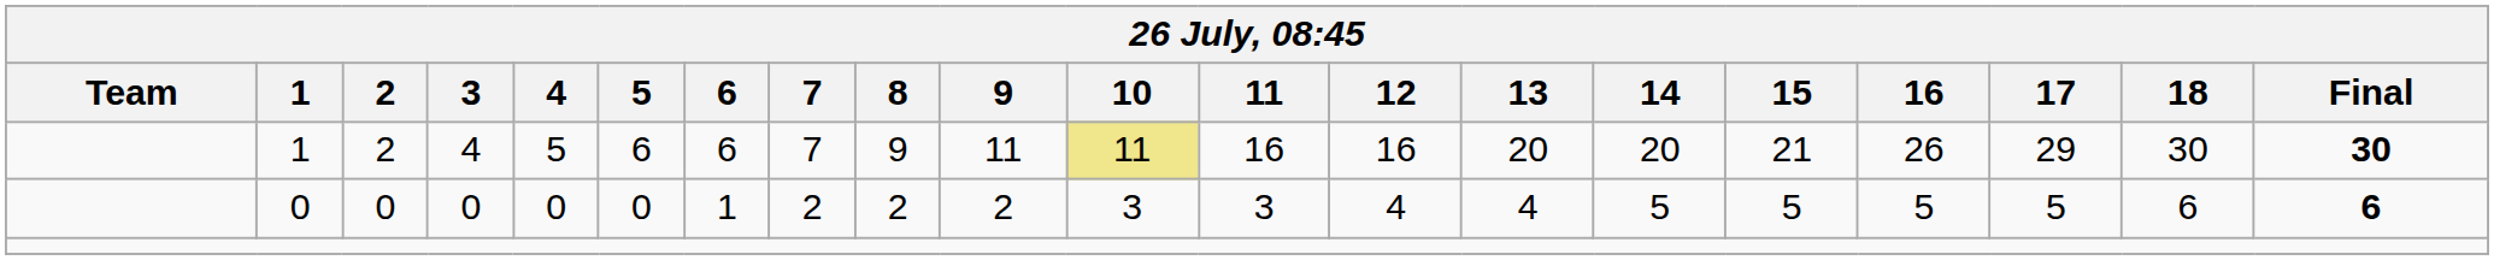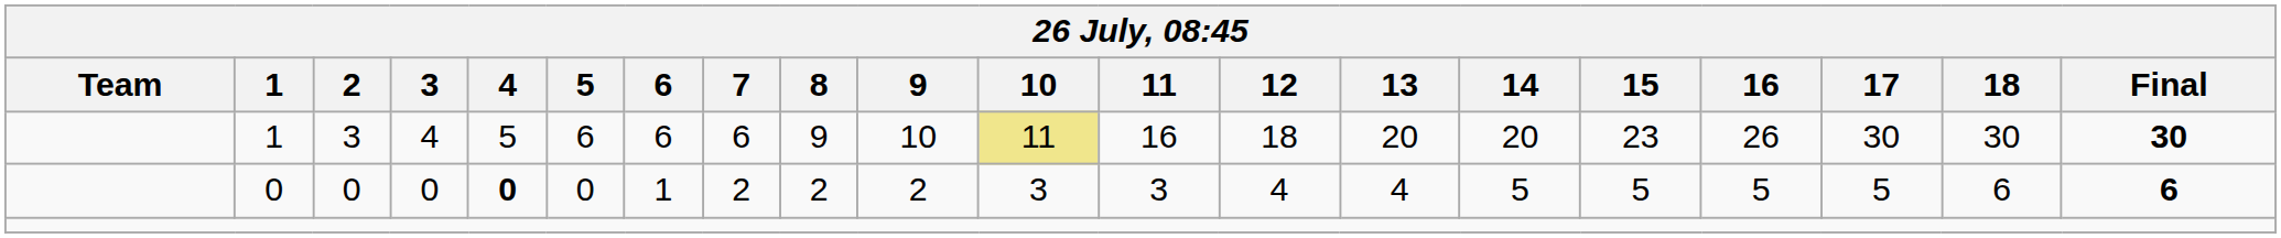row 3 | 2: 2 -> 3
row 3 | 7: 7 -> 6
row 3 | 9: 11 -> 10
row 3 | 12: 16 -> 18
row 3 | 15: 21 -> 23
row 3 | 17: 29 -> 30
row 4 | 4: normal -> bold
